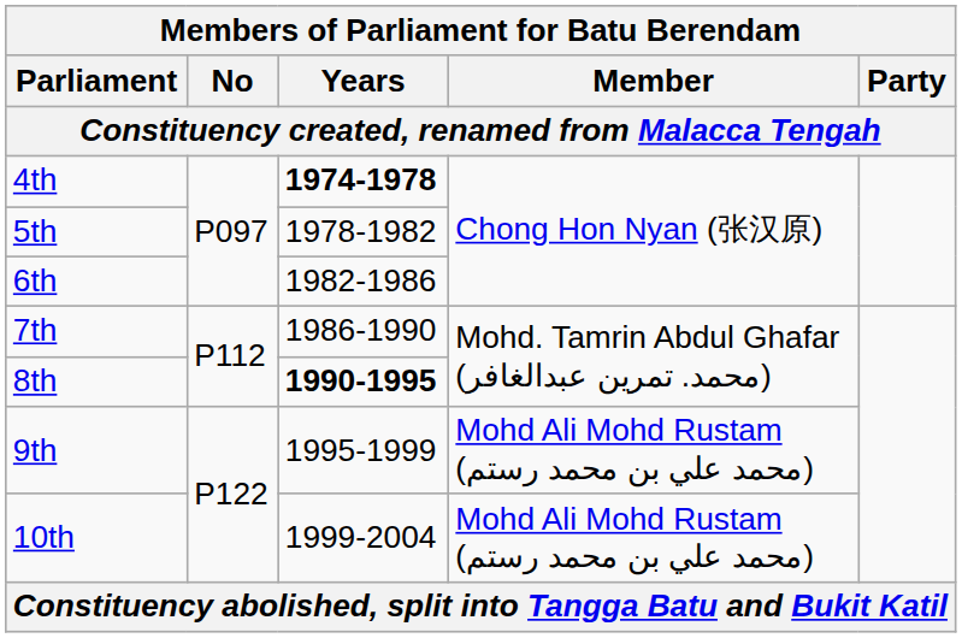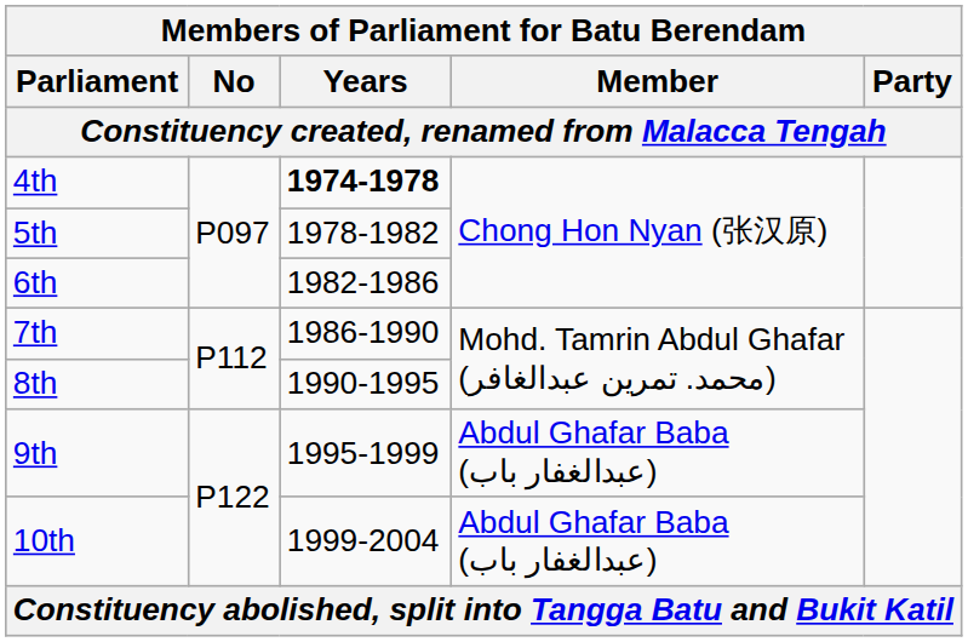8th | Years: bold -> normal
9th | Member: Mohd Ali Mohd Rustam (محمد علي بن محمد رستم) -> Abdul Ghafar Baba (عبدالغفار باب)
10th | Member: Mohd Ali Mohd Rustam (محمد علي بن محمد رستم) -> Abdul Ghafar Baba (عبدالغفار باب)
